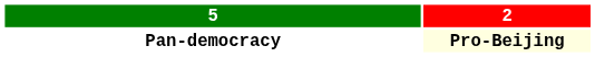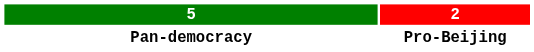Pan-democracy | 2: lightyellow background -> no background
